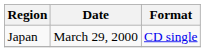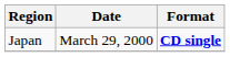Japan | Format: normal -> bold
